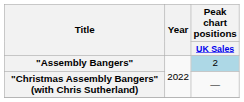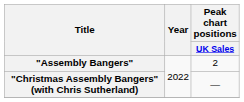"Assembly Bangers" | Peak chart positions / UK Sales: lightblue background -> no background
